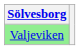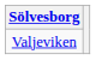Valjeviken | Sölvesborg: lightgreen background -> no background
